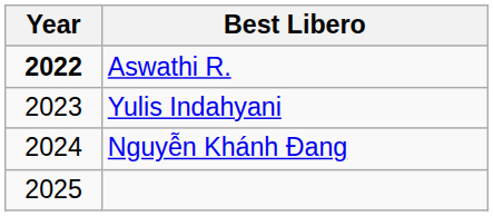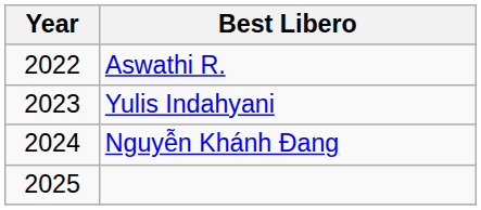Aswathi R. | Year: bold -> normal
